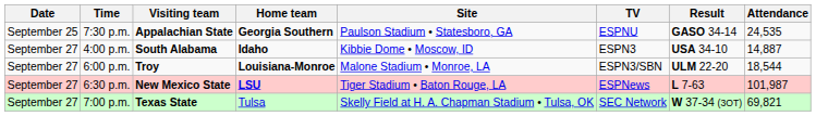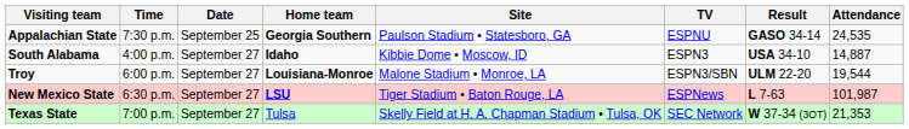columns swapped: Date <-> Visiting team
6:00 p.m. | Attendance: 18,544 -> 19,544
7:00 p.m. | Attendance: 69,821 -> 21,353
